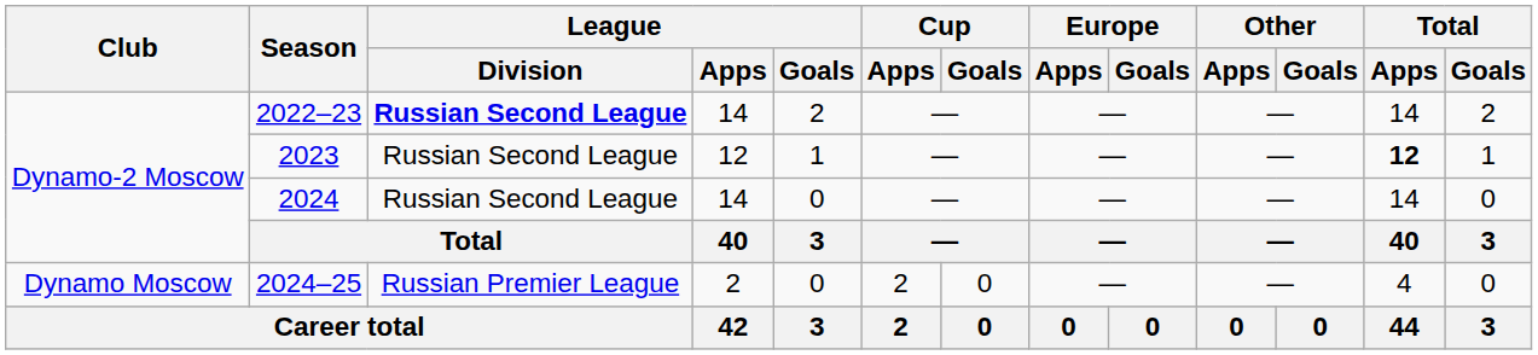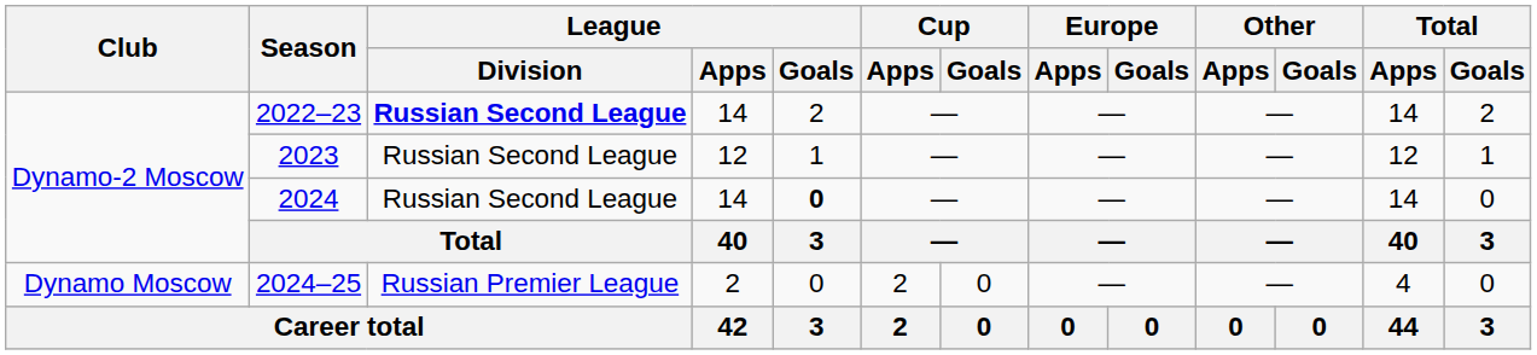2023 | Total / Apps: bold -> normal
2024 | League / Goals: normal -> bold
